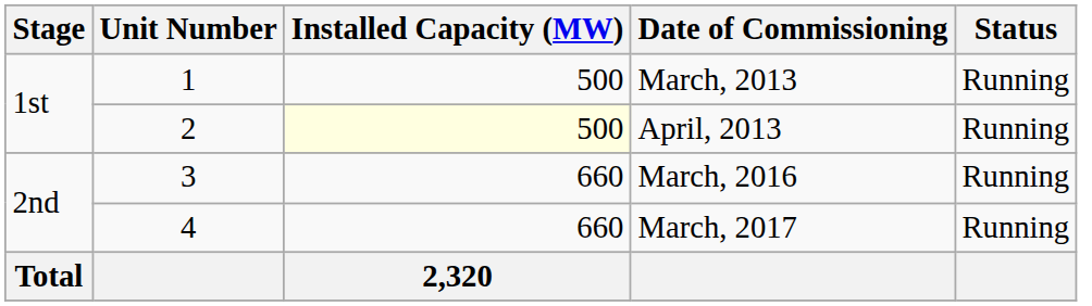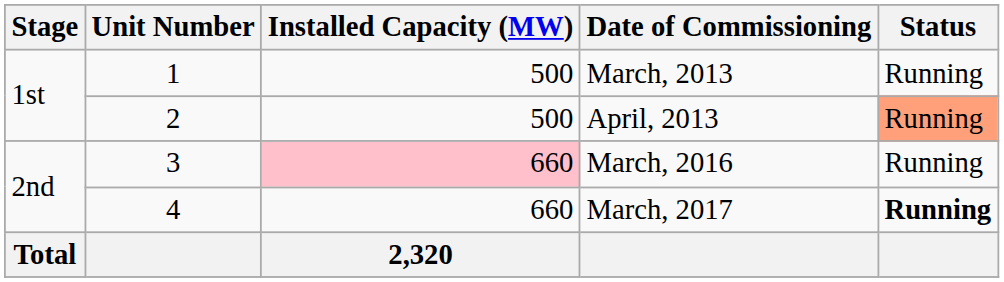April, 2013 | Installed Capacity (MW): lightyellow background -> no background
April, 2013 | Status: no background -> lightsalmon background
March, 2016 | Installed Capacity (MW): no background -> pink background
March, 2017 | Status: normal -> bold
